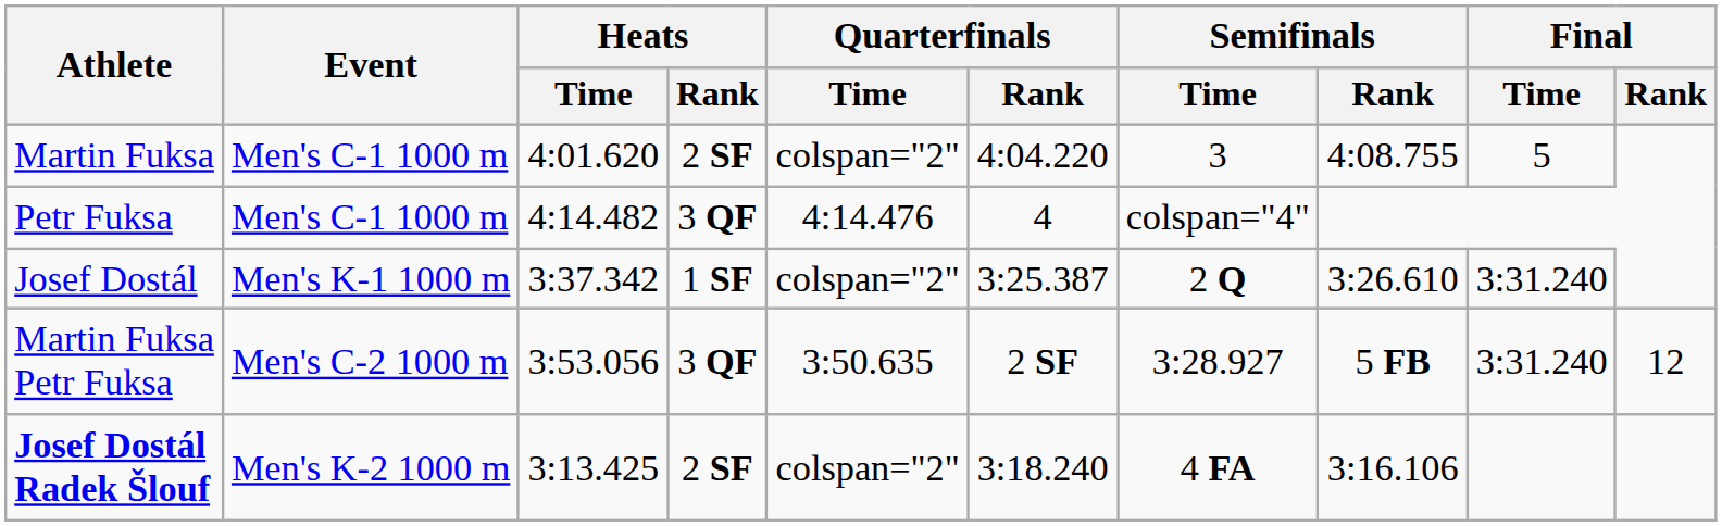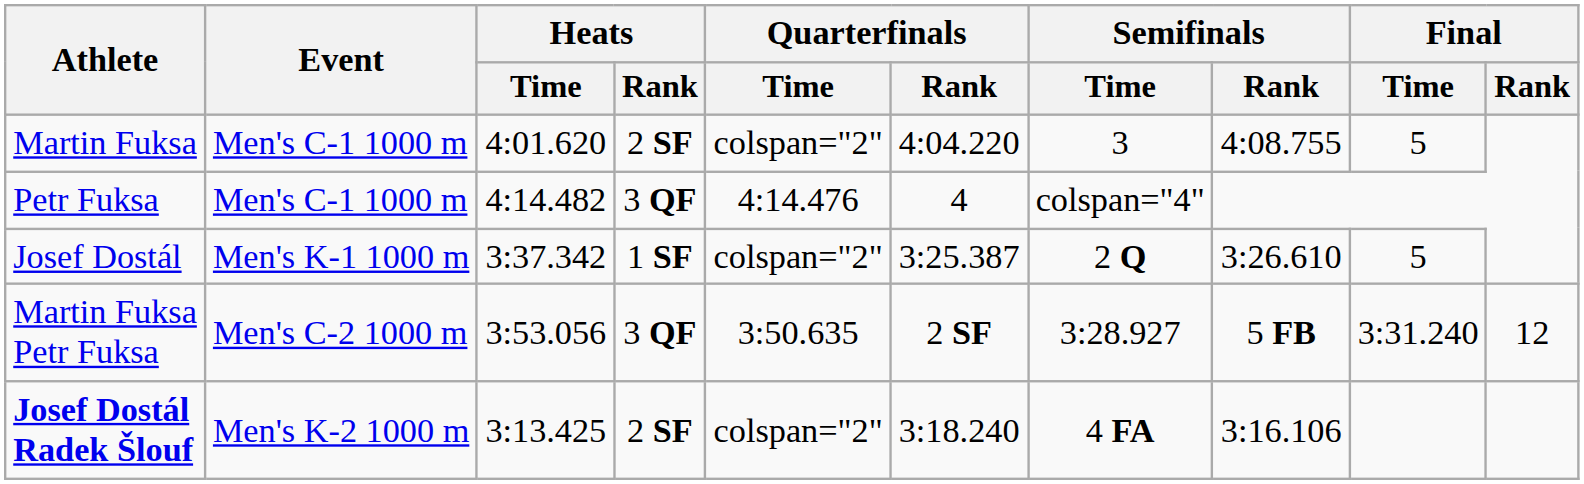Josef Dostál | Final / Time: 3:31.240 -> 5
